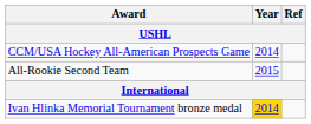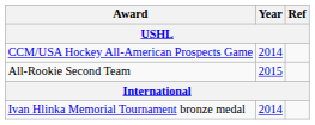Ivan Hlinka Memorial Tournament bronze medal | Year: gold background -> no background
